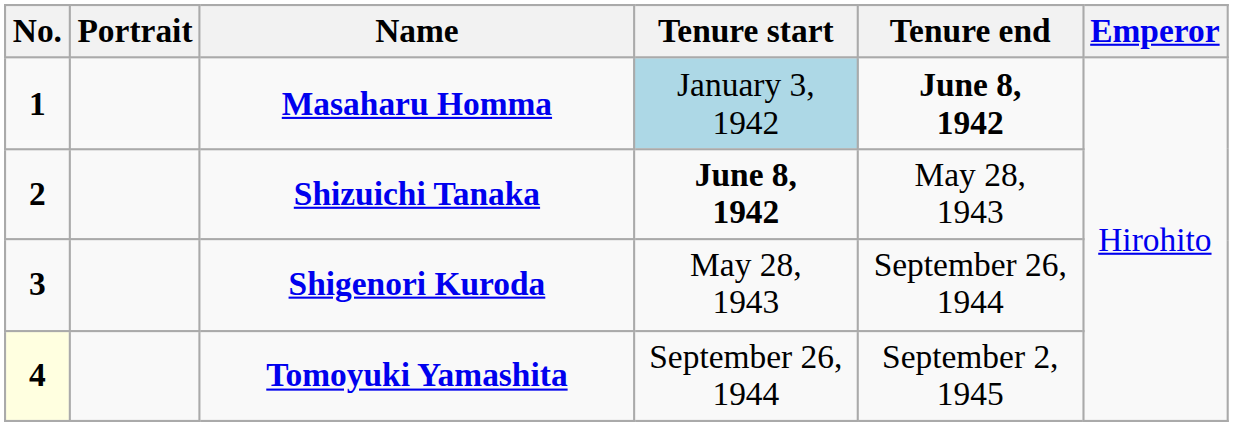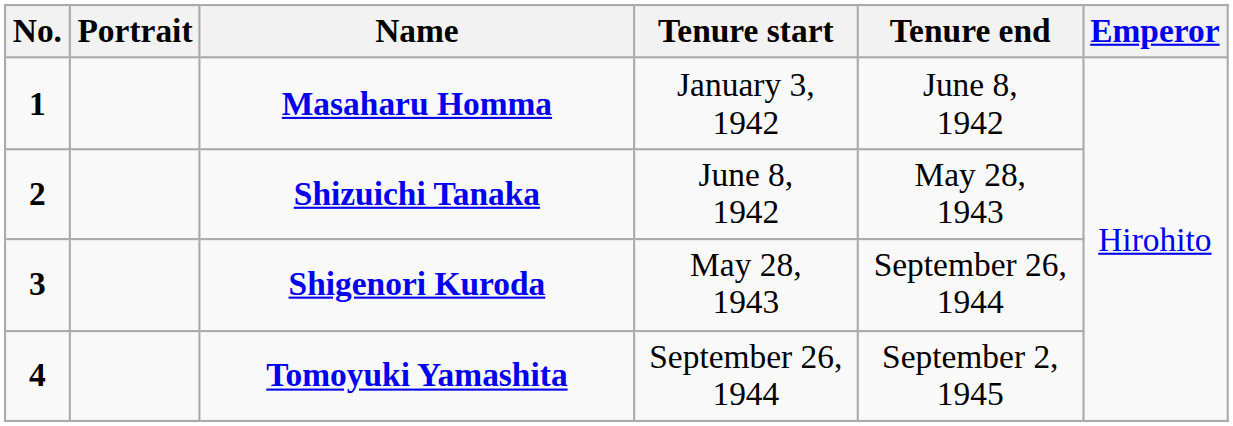Masaharu Homma | Tenure start: lightblue background -> no background
Masaharu Homma | Tenure end: bold -> normal
Shizuichi Tanaka | Tenure start: bold -> normal
Tomoyuki Yamashita | No.: lightyellow background -> no background
